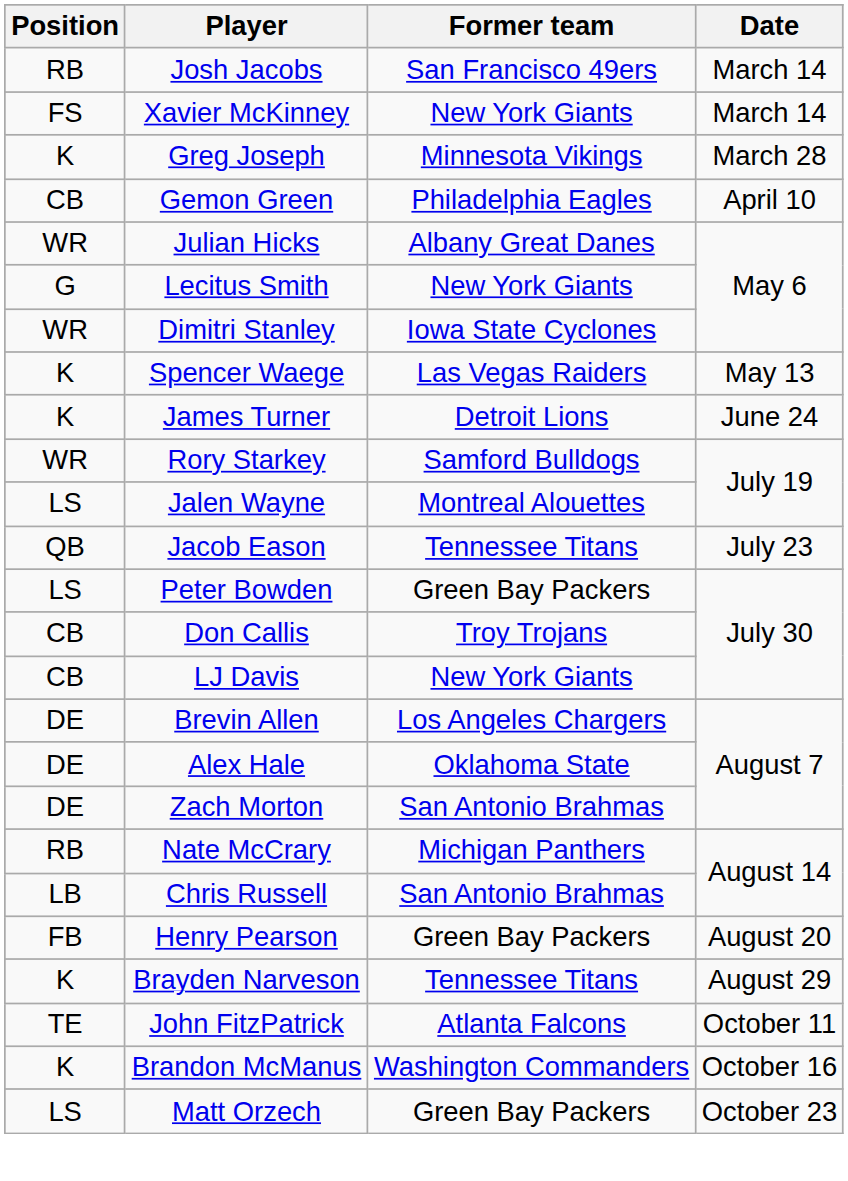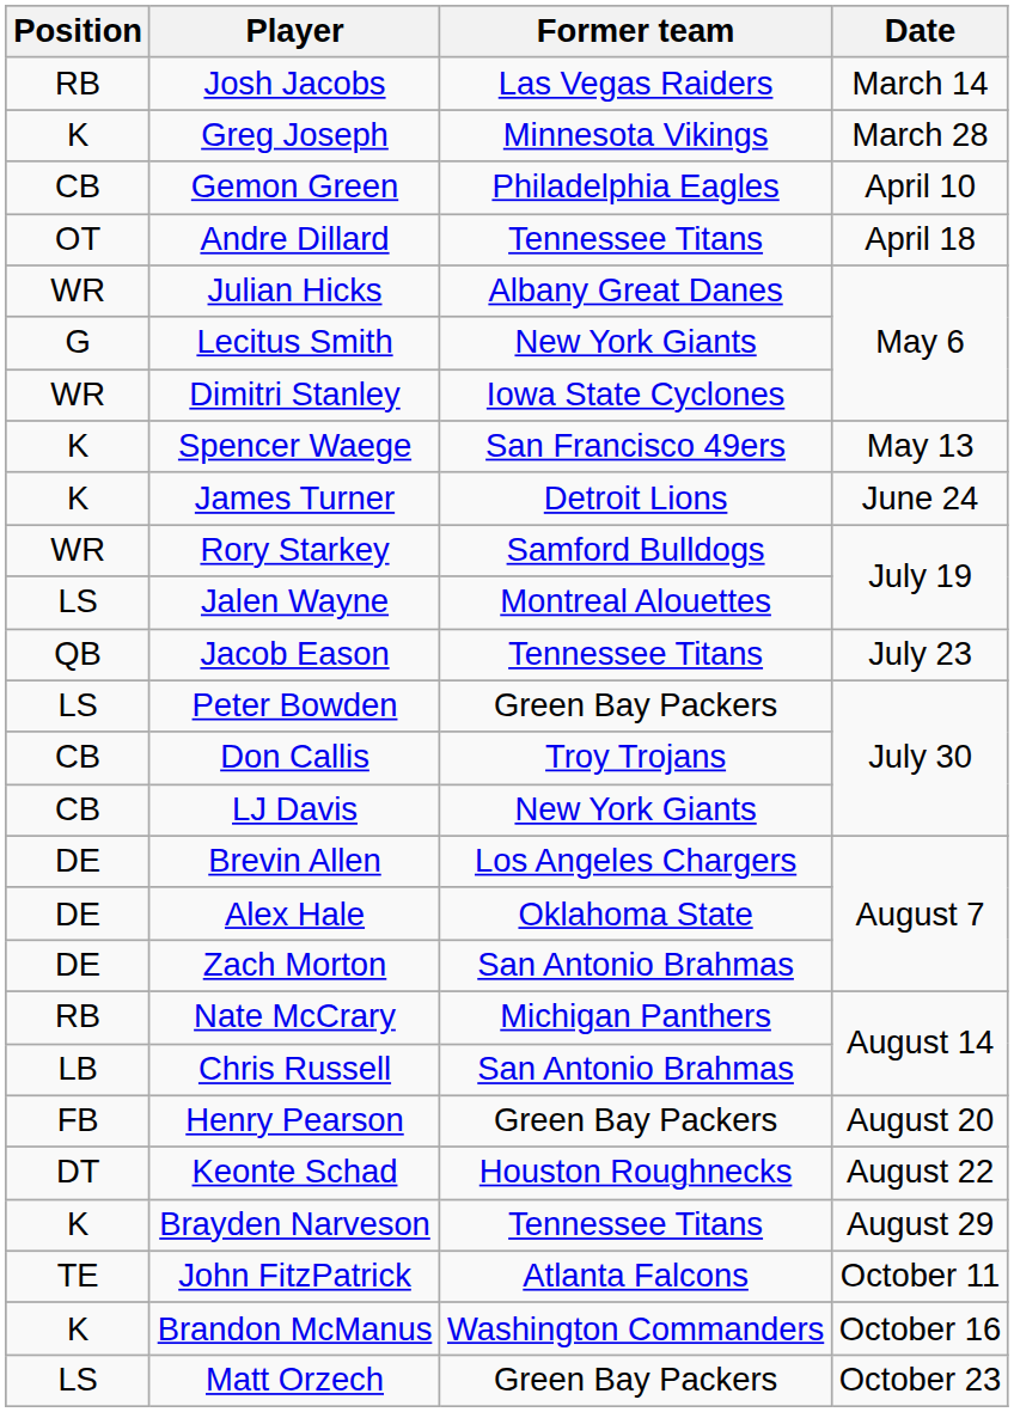Josh Jacobs | Former team: San Francisco 49ers -> Las Vegas Raiders
- row: FS | Xavier McKinney | New York Giants | March 14
+ row: OT | Andre Dillard | Tennessee Titans | April 18
Spencer Waege | Former team: Las Vegas Raiders -> San Francisco 49ers
+ row: DT | Keonte Schad | Houston Roughnecks | August 22
